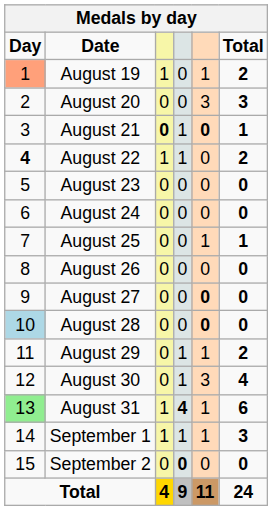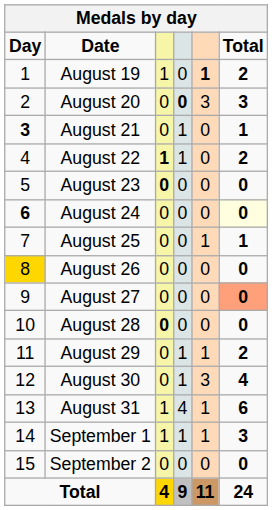August 19 | Day: lightsalmon background -> no background
August 19 | column 5: normal -> bold
August 20 | column 4: normal -> bold
August 21 | Day: normal -> bold
August 21 | column 3: bold -> normal
August 21 | column 5: bold -> normal
August 22 | Day: bold -> normal
August 22 | column 3: normal -> bold
August 23 | column 3: normal -> bold
August 24 | Day: normal -> bold
August 24 | Total: no background -> lightyellow background
August 26 | Day: no background -> gold background
August 27 | column 5: bold -> normal
August 27 | Total: no background -> lightsalmon background
August 28 | Day: lightblue background -> no background
August 28 | column 3: normal -> bold
August 28 | column 5: bold -> normal
August 31 | Day: lightgreen background -> no background
August 31 | column 4: bold -> normal
September 2 | column 4: bold -> normal
